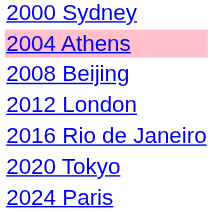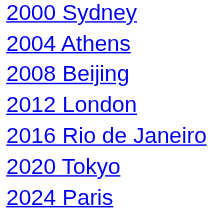2004 Athens | column 1: pink background -> no background
